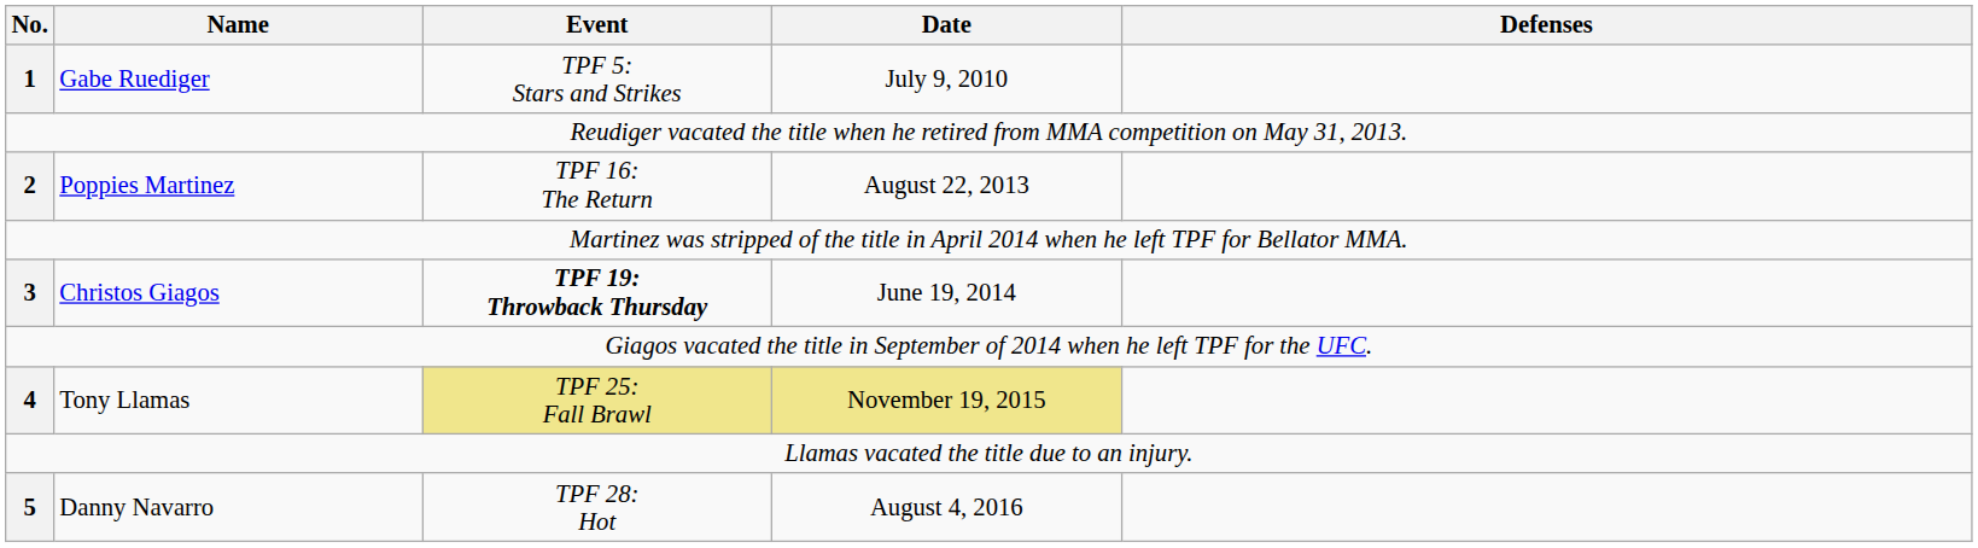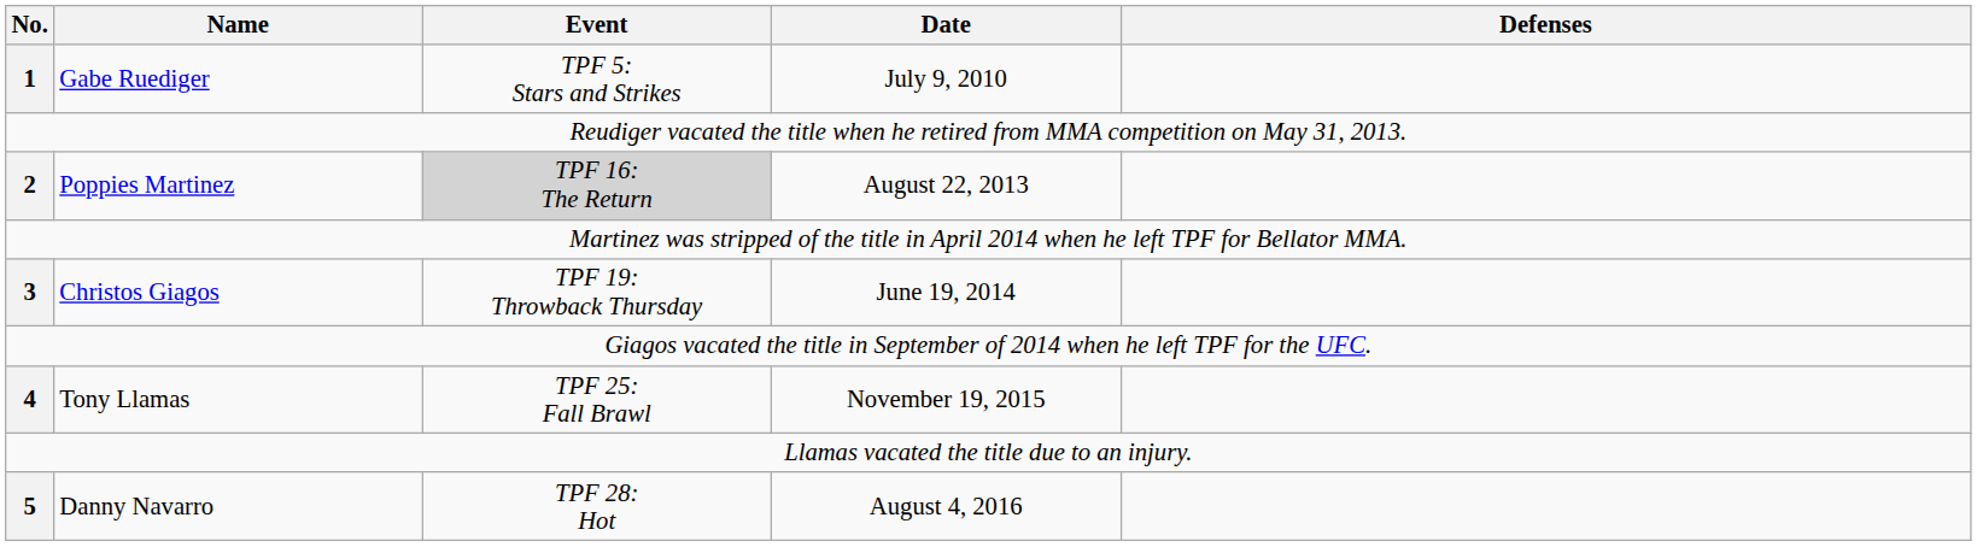Poppies Martinez | Event: no background -> lightgrey background
Christos Giagos | Event: bold -> normal
Tony Llamas | Event: khaki background -> no background
Tony Llamas | Date: khaki background -> no background
